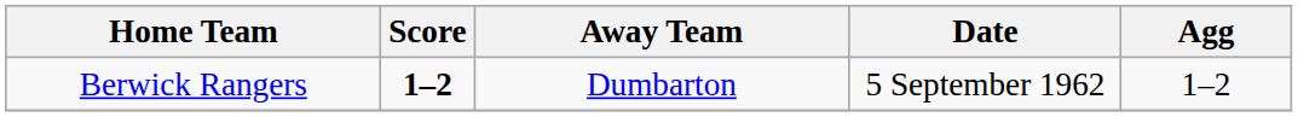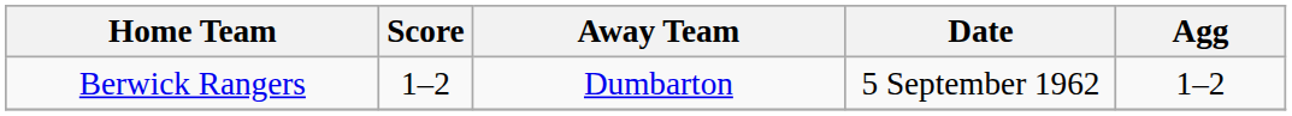Berwick Rangers | Score: bold -> normal
